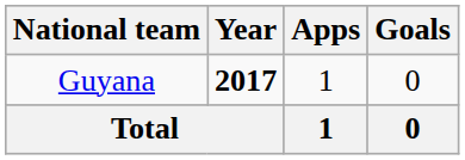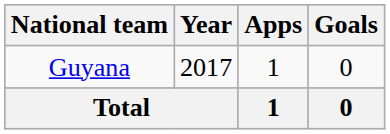Guyana | Year: bold -> normal
